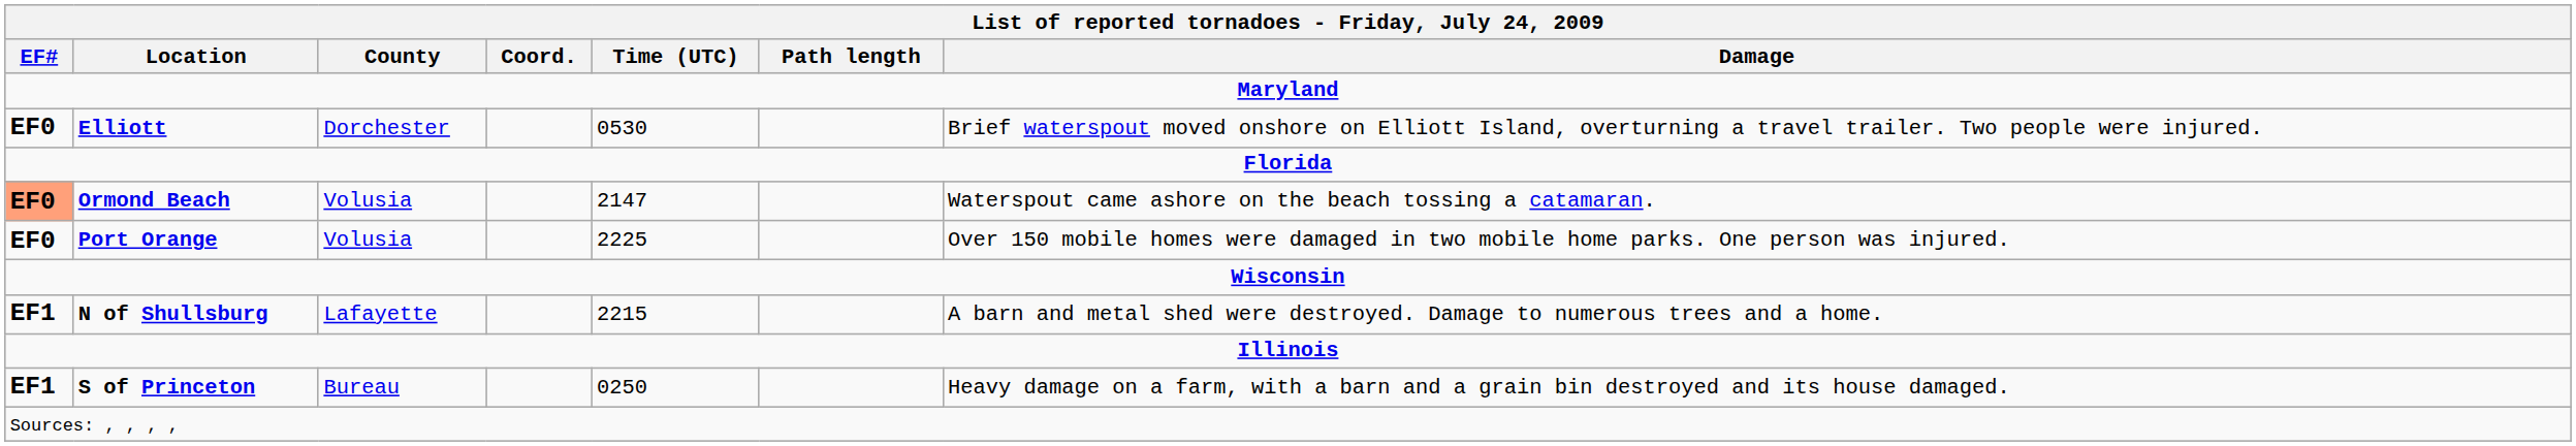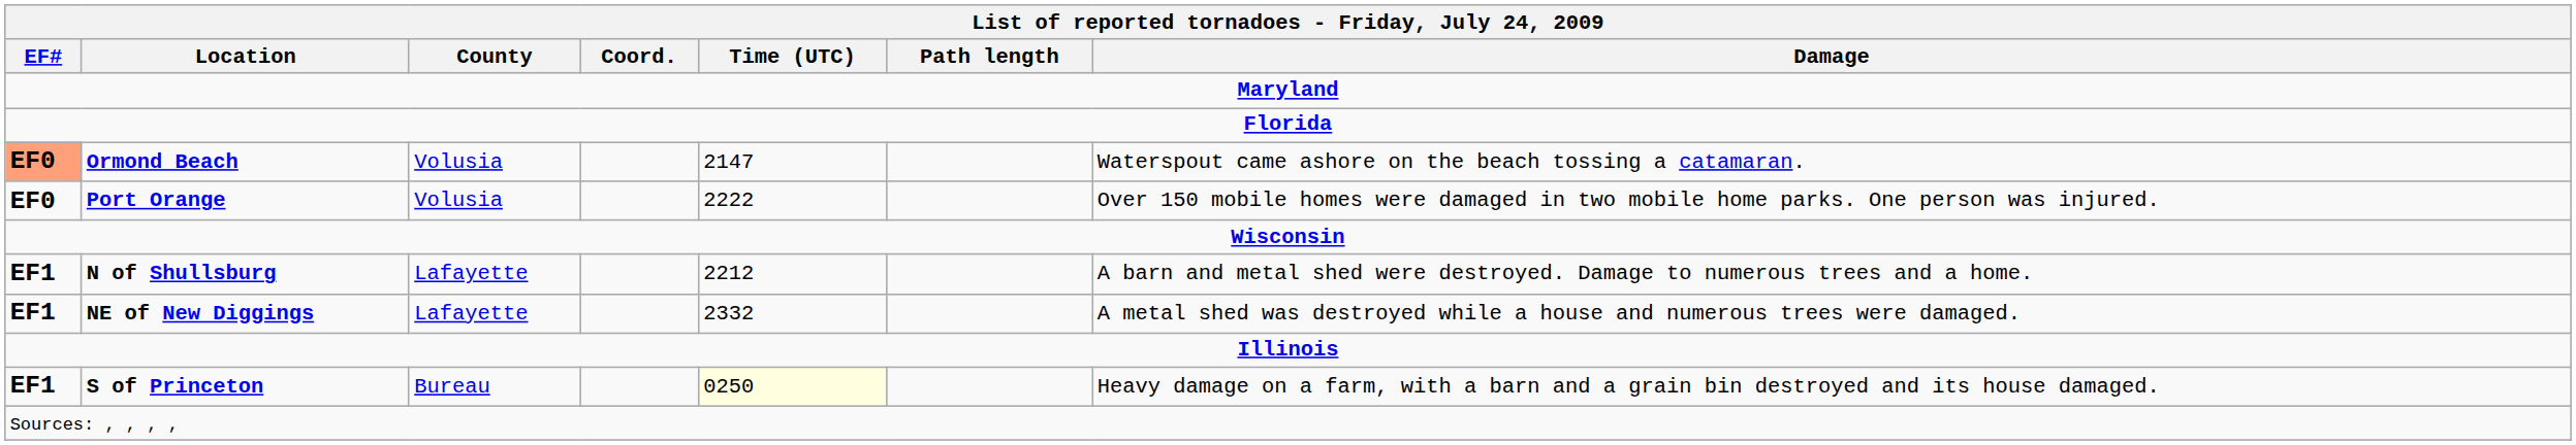- row: EF0 | Elliott | Dorchester | 0530 | Brief waterspout moved onshore on Elliott Island, overturning a travel trailer. Two people were injured.
Port Orange | Time (UTC): 2225 -> 2222
N of Shullsburg | Time (UTC): 2215 -> 2212
+ row: EF1 | NE of New Diggings | Lafayette | 2332 | A metal shed was destroyed while a house and numerous trees were damaged.
S of Princeton | Time (UTC): no background -> lightyellow background
